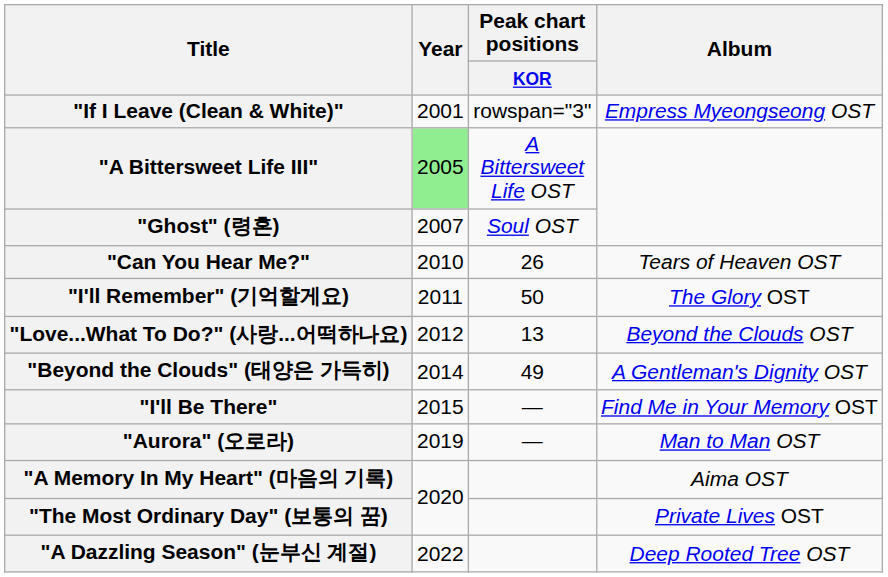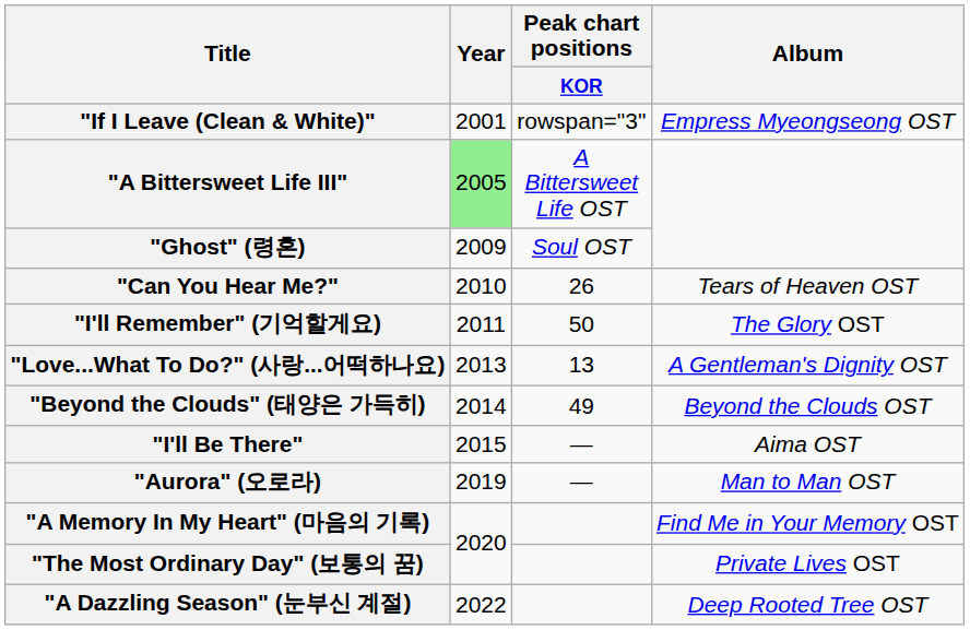"Ghost" (령혼) | Year: 2007 -> 2009
"Love...What To Do?" (사랑...어떡하나요) | Year: 2012 -> 2013
"Love...What To Do?" (사랑...어떡하나요) | Album: Beyond the Clouds OST -> A Gentleman's Dignity OST
"Beyond the Clouds" (태양은 가득히) | Album: A Gentleman's Dignity OST -> Beyond the Clouds OST
"I'll Be There" | Album: Find Me in Your Memory OST -> Aima OST
"A Memory In My Heart" (마음의 기록) | Album: Aima OST -> Find Me in Your Memory OST
